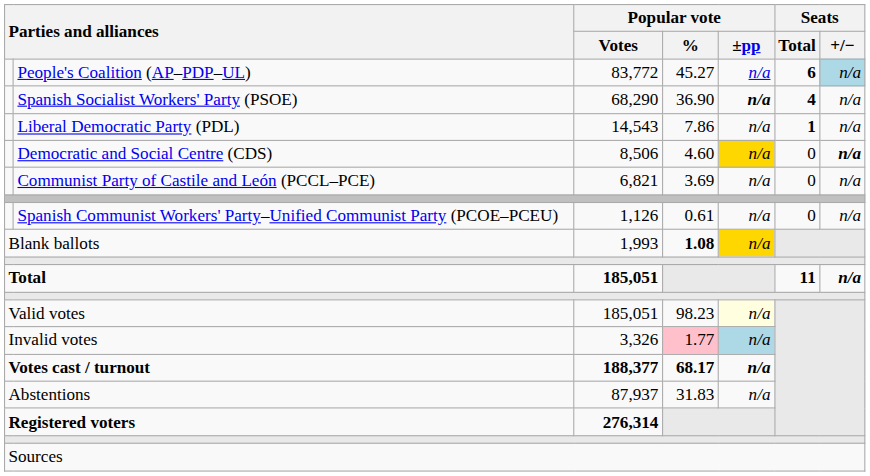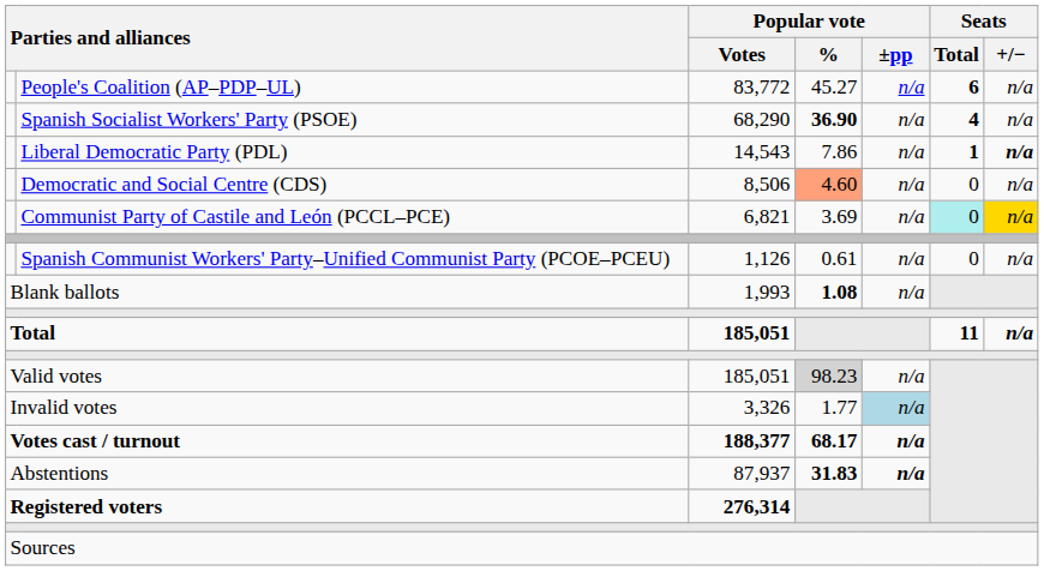People's Coalition (AP–PDP–UL) | Seats / +/−: lightblue background -> no background
Spanish Socialist Workers' Party (PSOE) | Popular vote / %: normal -> bold
Spanish Socialist Workers' Party (PSOE) | Popular vote / ±pp: bold -> normal
Liberal Democratic Party (PDL) | Seats / +/−: normal -> bold
Democratic and Social Centre (CDS) | Popular vote / %: no background -> lightsalmon background
Democratic and Social Centre (CDS) | Popular vote / ±pp: gold background -> no background
Democratic and Social Centre (CDS) | Seats / +/−: bold -> normal
Communist Party of Castile and León (PCCL–PCE) | Seats / Total: no background -> paleturquoise background
Communist Party of Castile and León (PCCL–PCE) | Seats / +/−: no background -> gold background
Blank ballots | Popular vote / ±pp: gold background -> no background
Valid votes | Popular vote / %: no background -> lightgrey background
Valid votes | Popular vote / ±pp: lightyellow background -> no background
Invalid votes | Popular vote / %: pink background -> no background
Abstentions | Popular vote / %: normal -> bold
Abstentions | Popular vote / ±pp: normal -> bold
